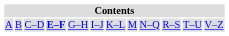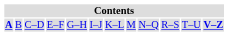C–D | column 1: normal -> bold
C–D | column 4: bold -> normal
C–D | column 12: normal -> bold
